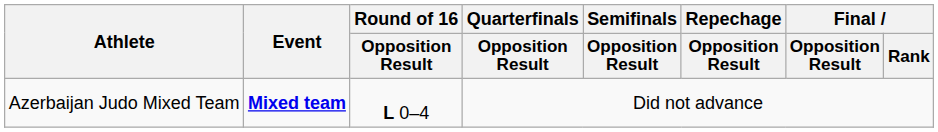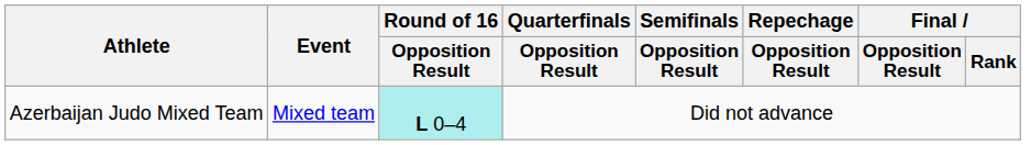Azerbaijan Judo Mixed Team | Event: bold -> normal
Azerbaijan Judo Mixed Team | Round of 16 / Opposition Result: no background -> paleturquoise background
